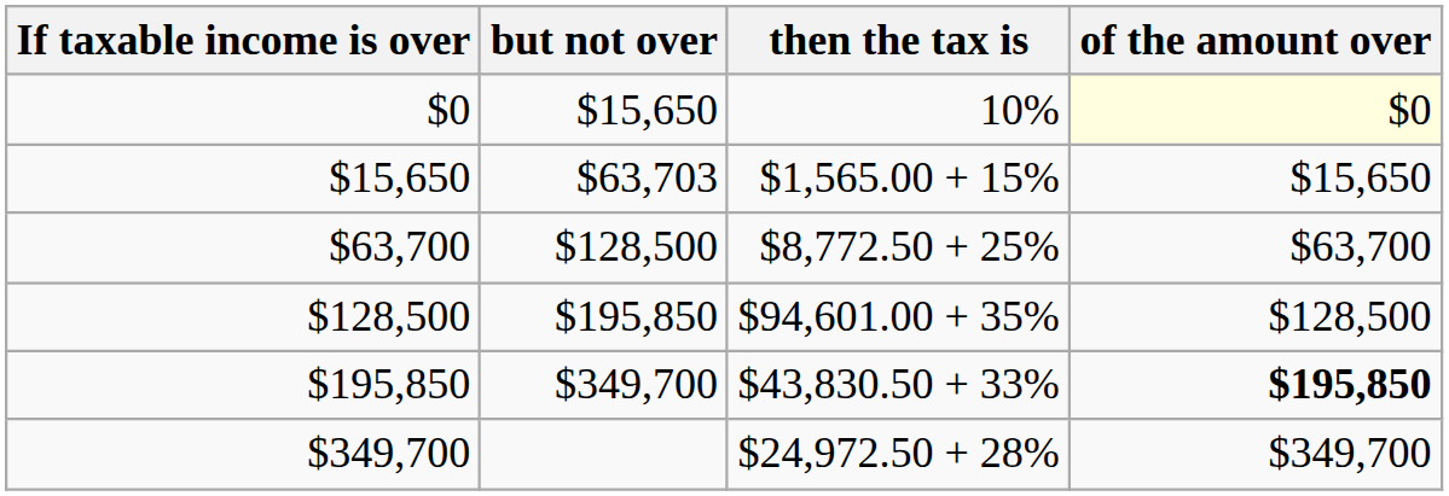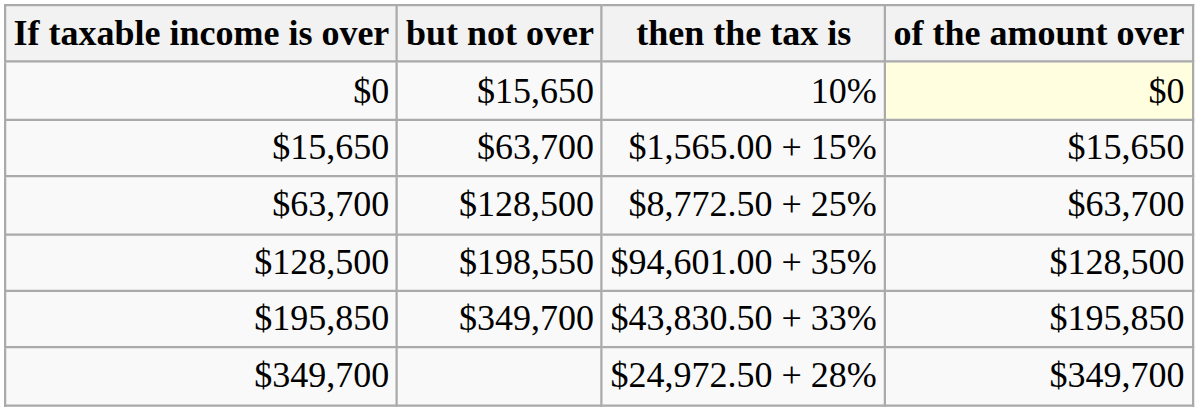row 3 | but not over: $63,703 -> $63,700
row 5 | but not over: $195,850 -> $198,550
row 6 | of the amount over: bold -> normal
